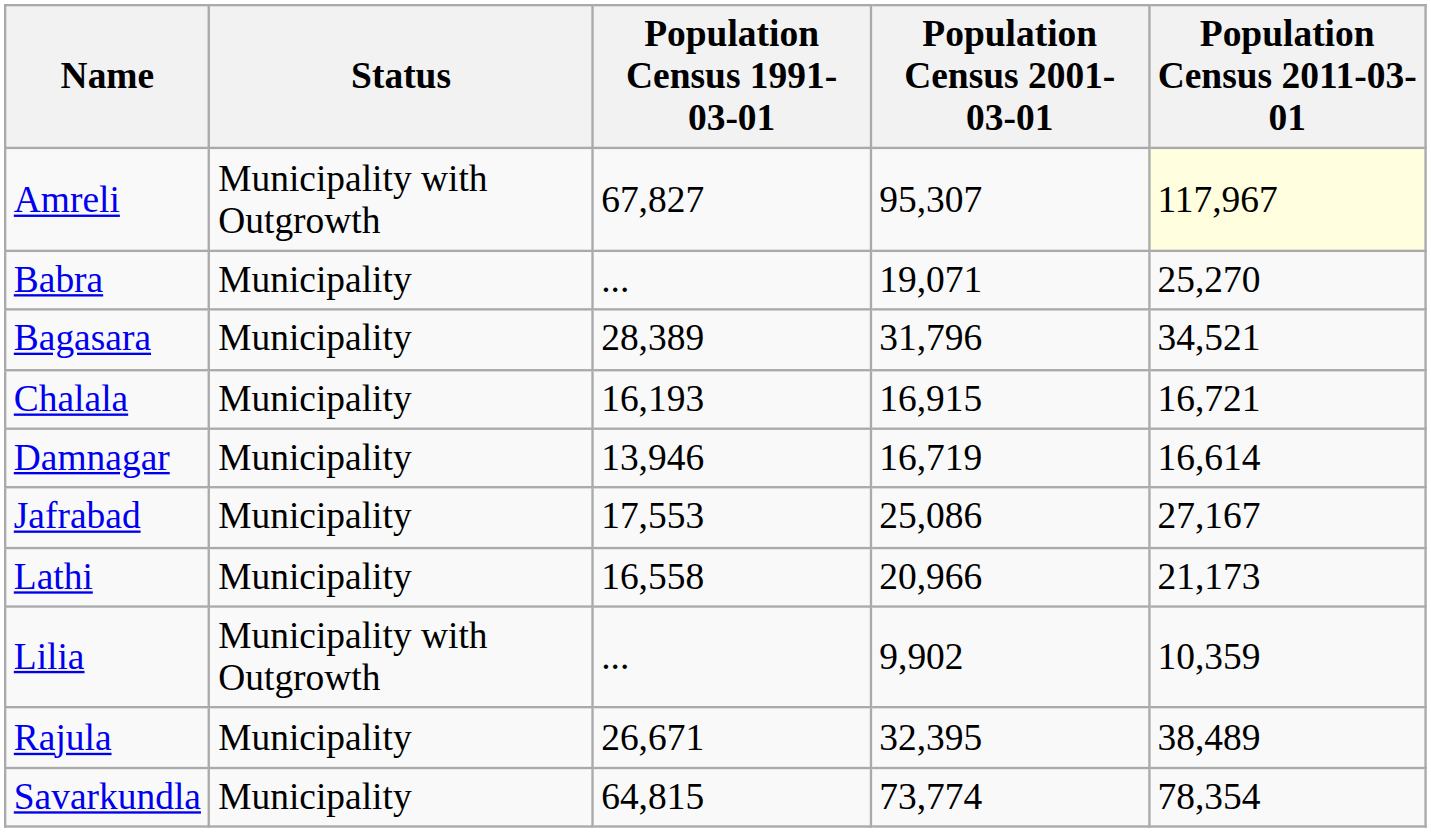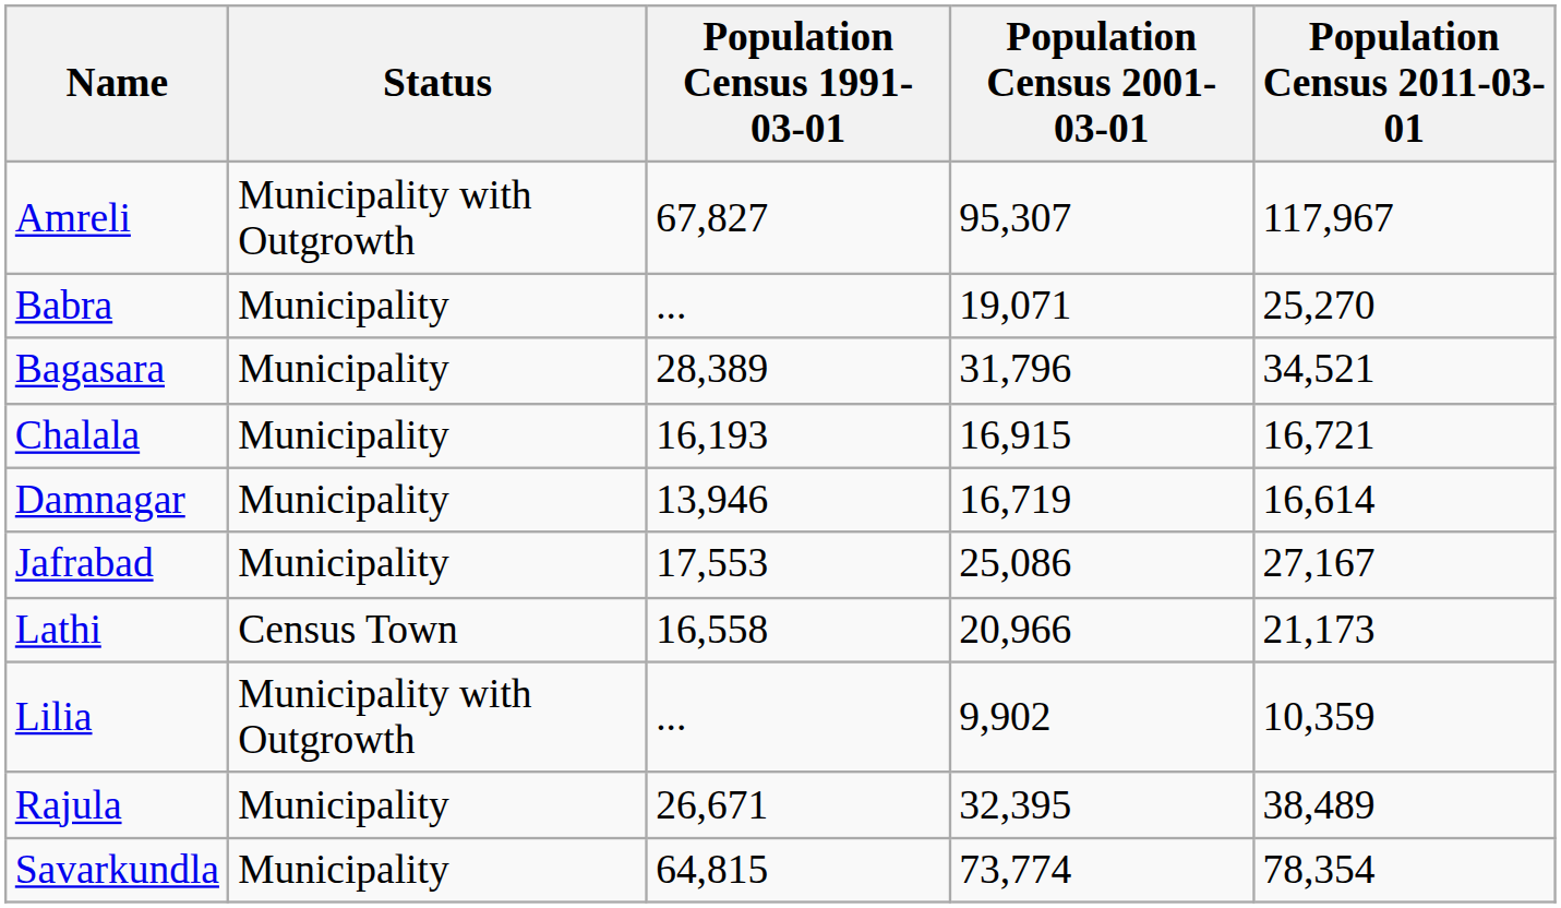Amreli | Population Census 2011-03-01: lightyellow background -> no background
Lathi | Status: Municipality -> Census Town
